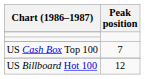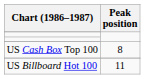row 4 | Peak position: 7 -> 8
row 5 | Peak position: 12 -> 11
